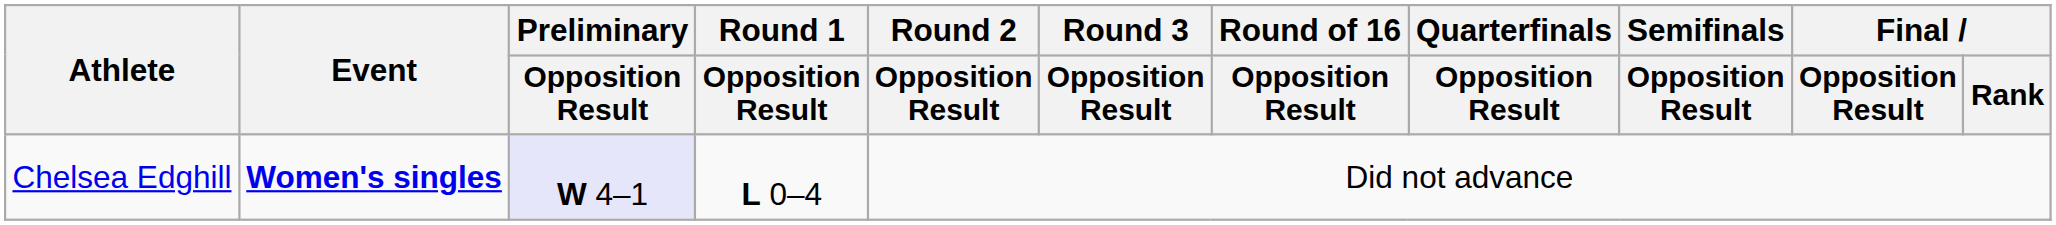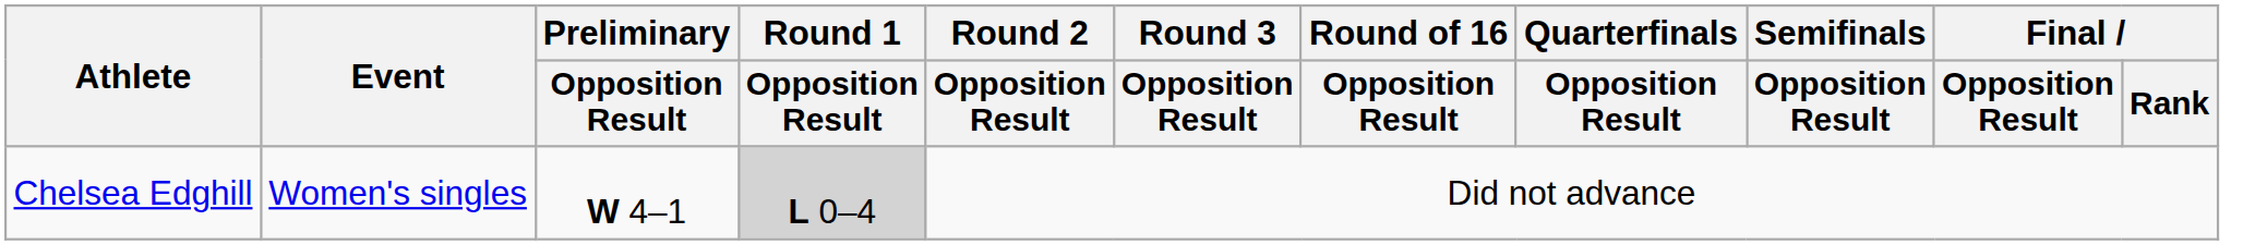Chelsea Edghill | Event: bold -> normal
Chelsea Edghill | Preliminary / Opposition Result: lavender background -> no background
Chelsea Edghill | Round 1 / Opposition Result: no background -> lightgrey background
